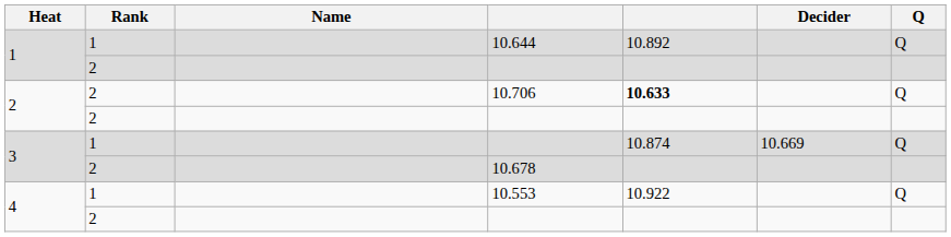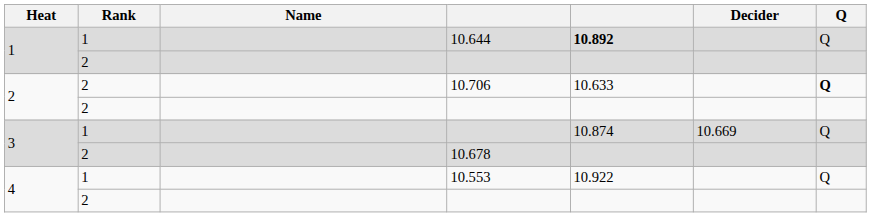10.644 | column 5: normal -> bold
10.706 | column 5: bold -> normal
10.706 | Q: normal -> bold
